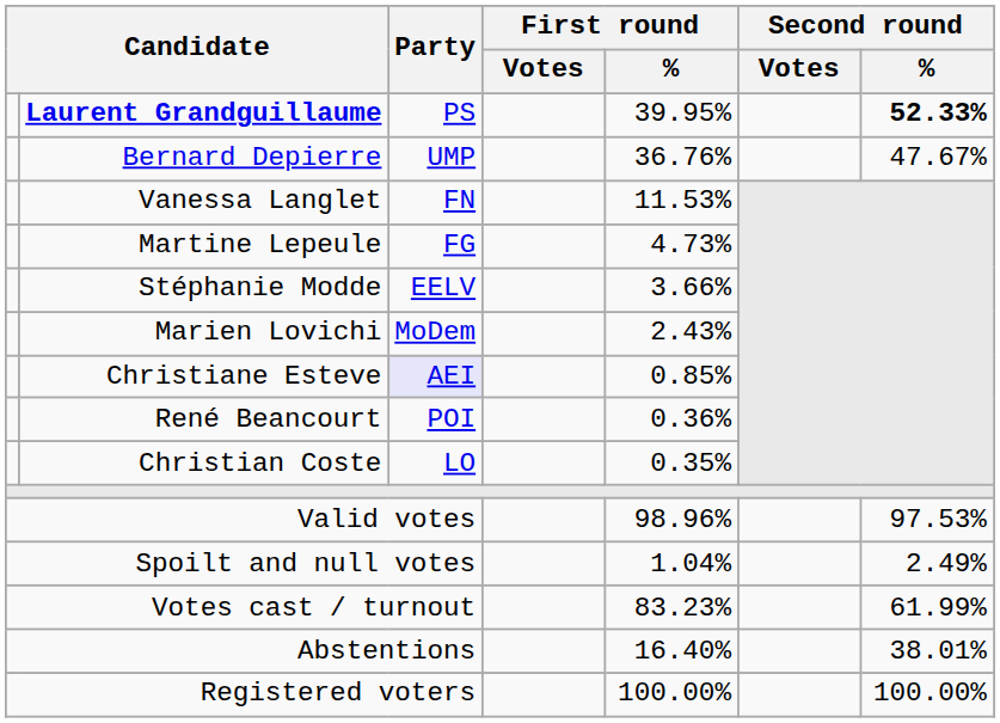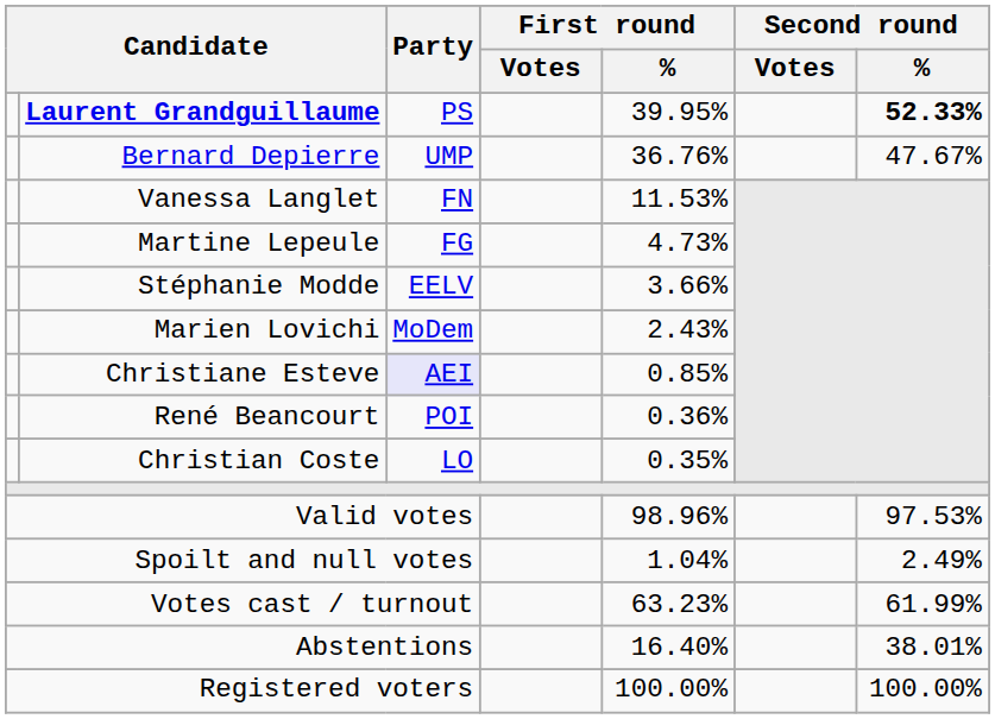Votes cast / turnout | First round / %: 83.23% -> 63.23%
